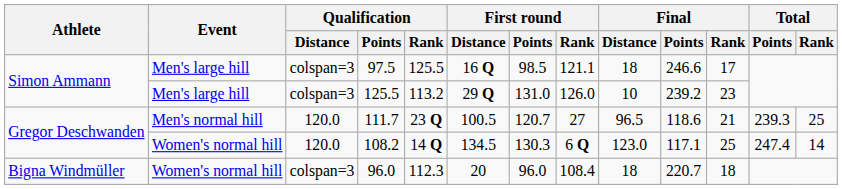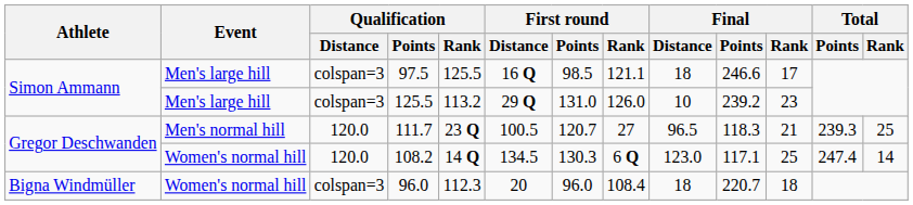111.7 | Final / Points: 118.6 -> 118.3
